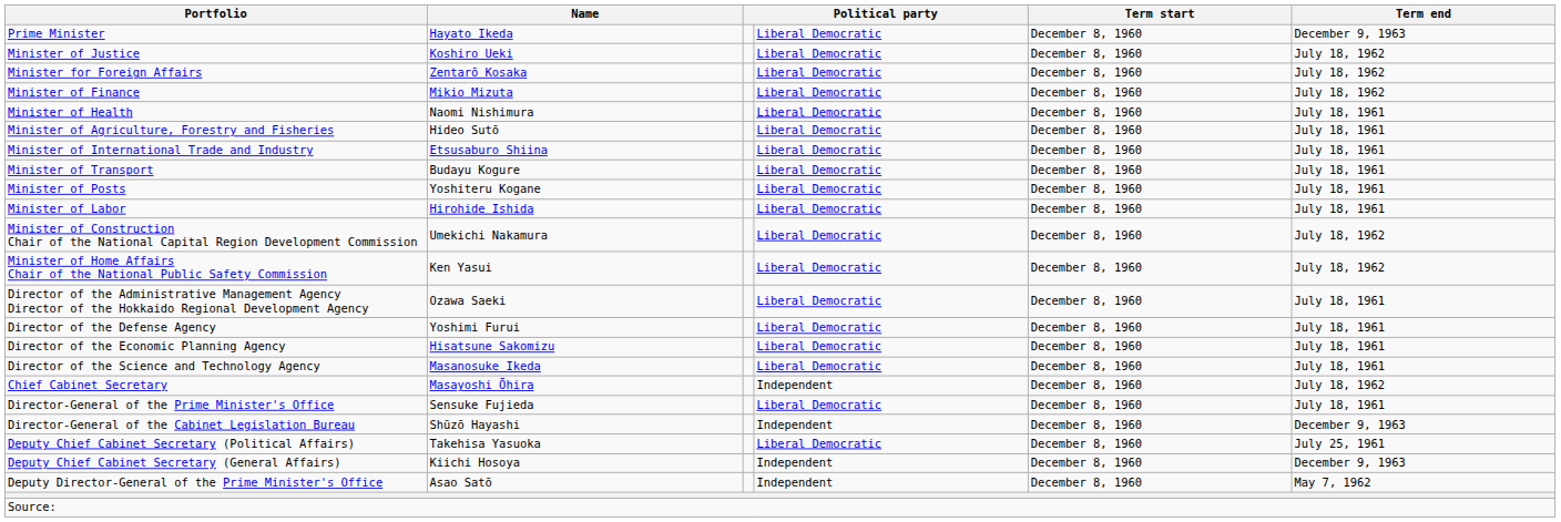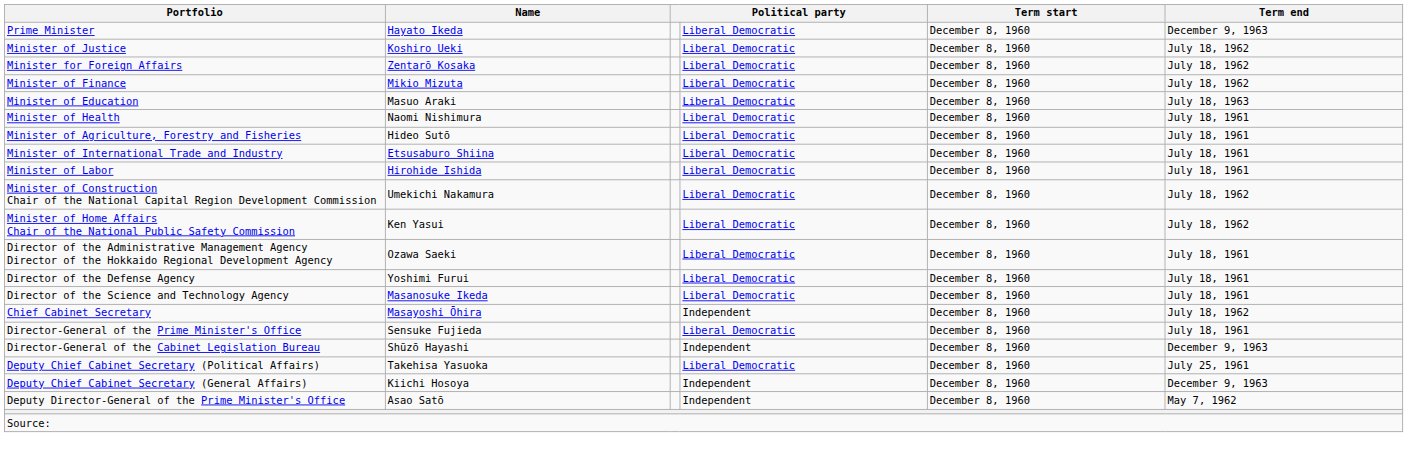+ row: Minister of Education | Masuo Araki | Liberal Democratic | December 8, 1960 | July 18, 1963
- row: Minister of Transport | Budayu Kogure | Liberal Democratic | December 8, 1960 | July 18, 1961
- row: Minister of Posts | Yoshiteru Kogane | Liberal Democratic | December 8, 1960 | July 18, 1961
- row: Director of the Economic Planning Agency | Hisatsune Sakomizu | Liberal Democratic | December 8, 1960 | July 18, 1961
